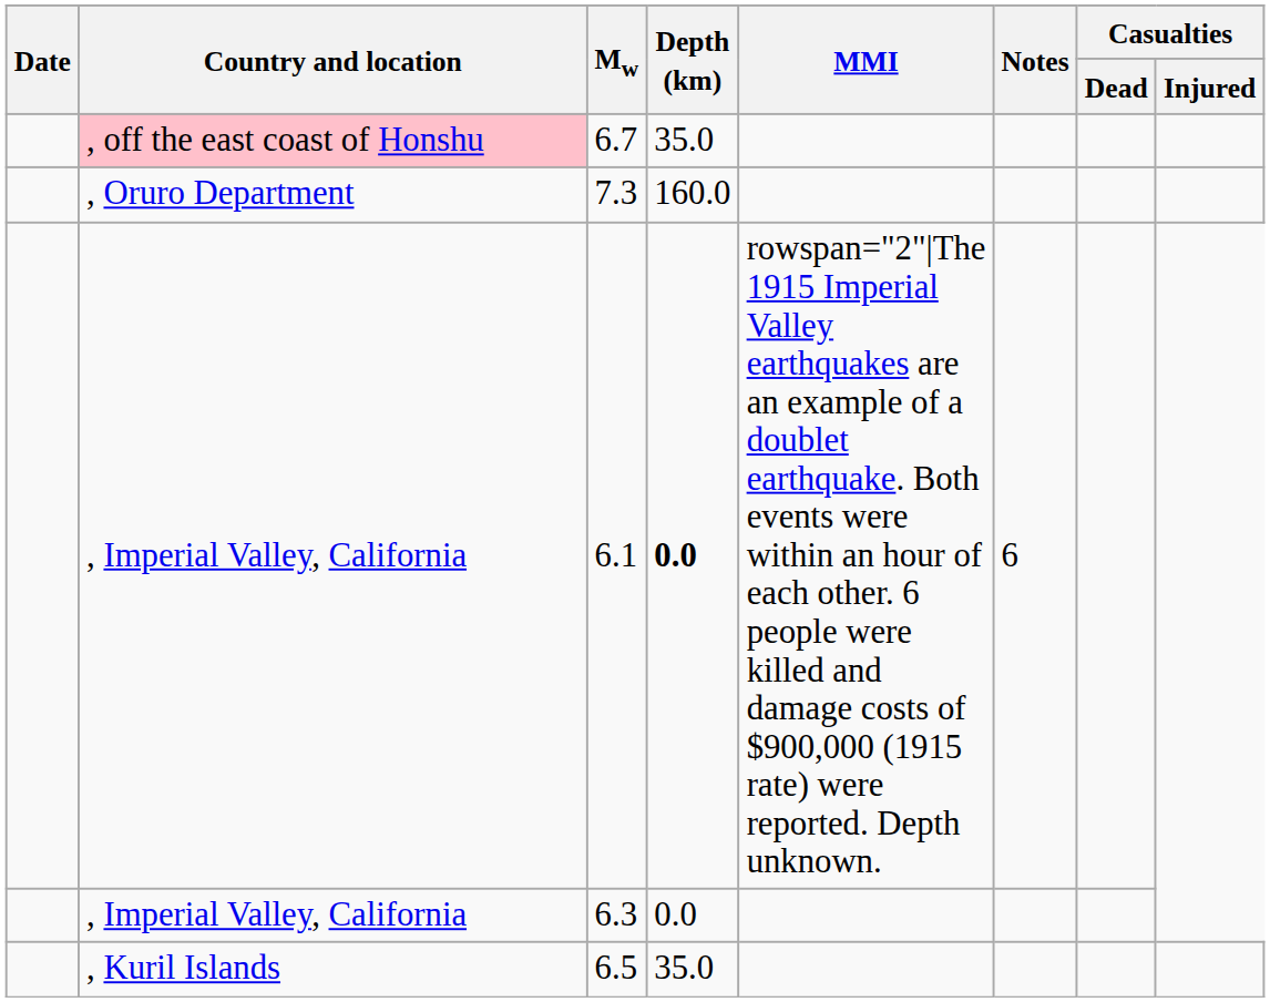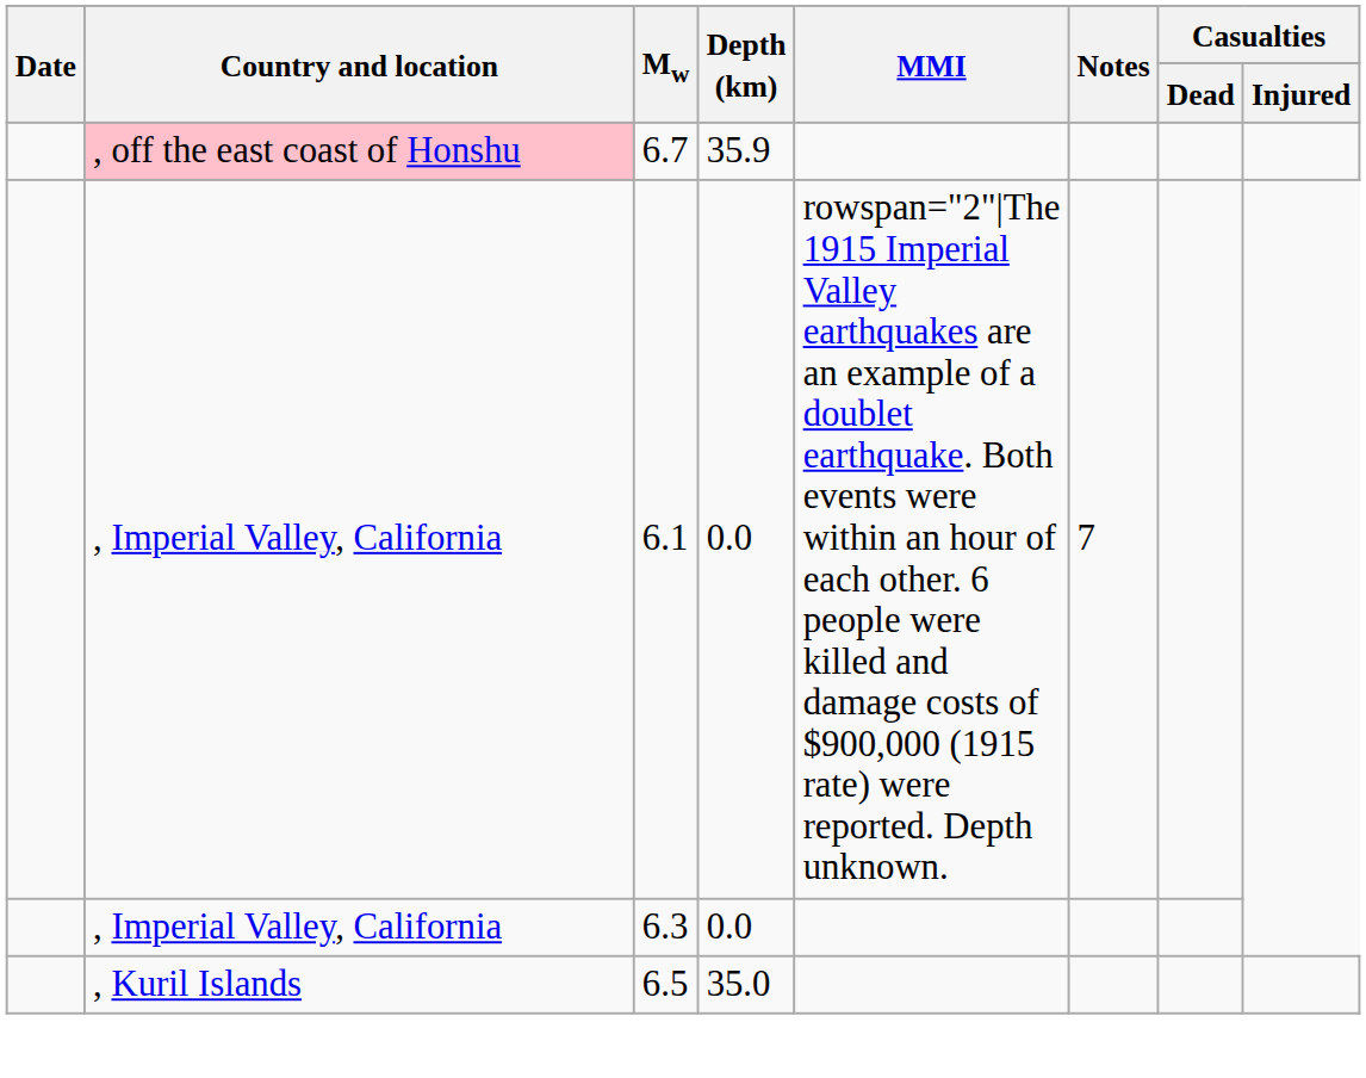6.7 | Depth (km): 35.0 -> 35.9
- row: , Oruro Department | 7.3 | 160.0
6.1 | Depth (km): bold -> normal
6.1 | Notes: 6 -> 7
